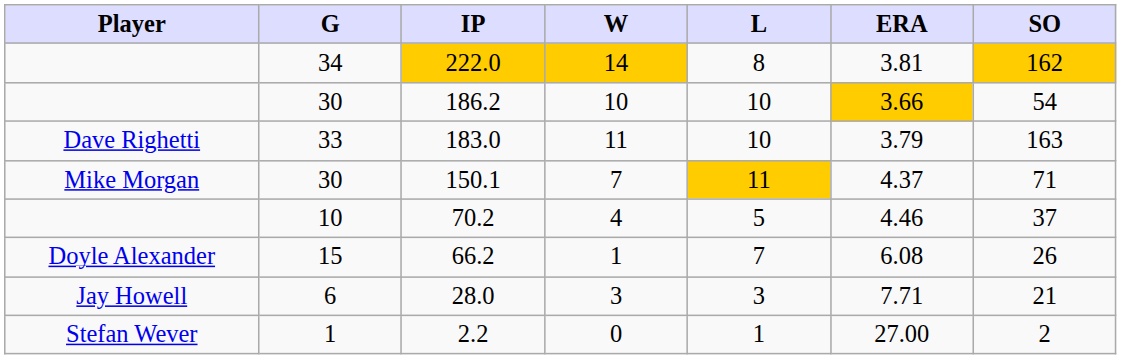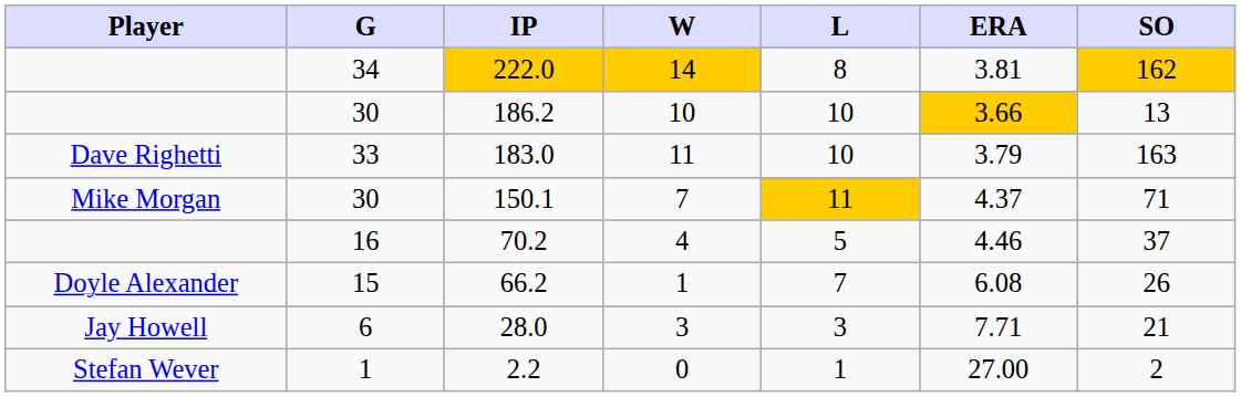186.2 | SO: 54 -> 13
70.2 | G: 10 -> 16
